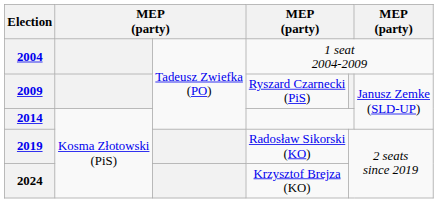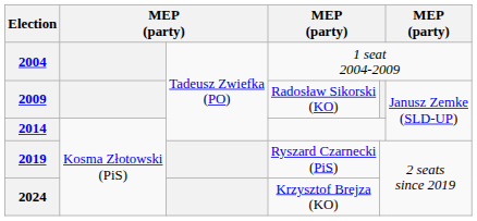2009 | column 4: Ryszard Czarnecki (PiS) -> Radosław Sikorski (KO)
2019 | column 4: Radosław Sikorski (KO) -> Ryszard Czarnecki (PiS)
